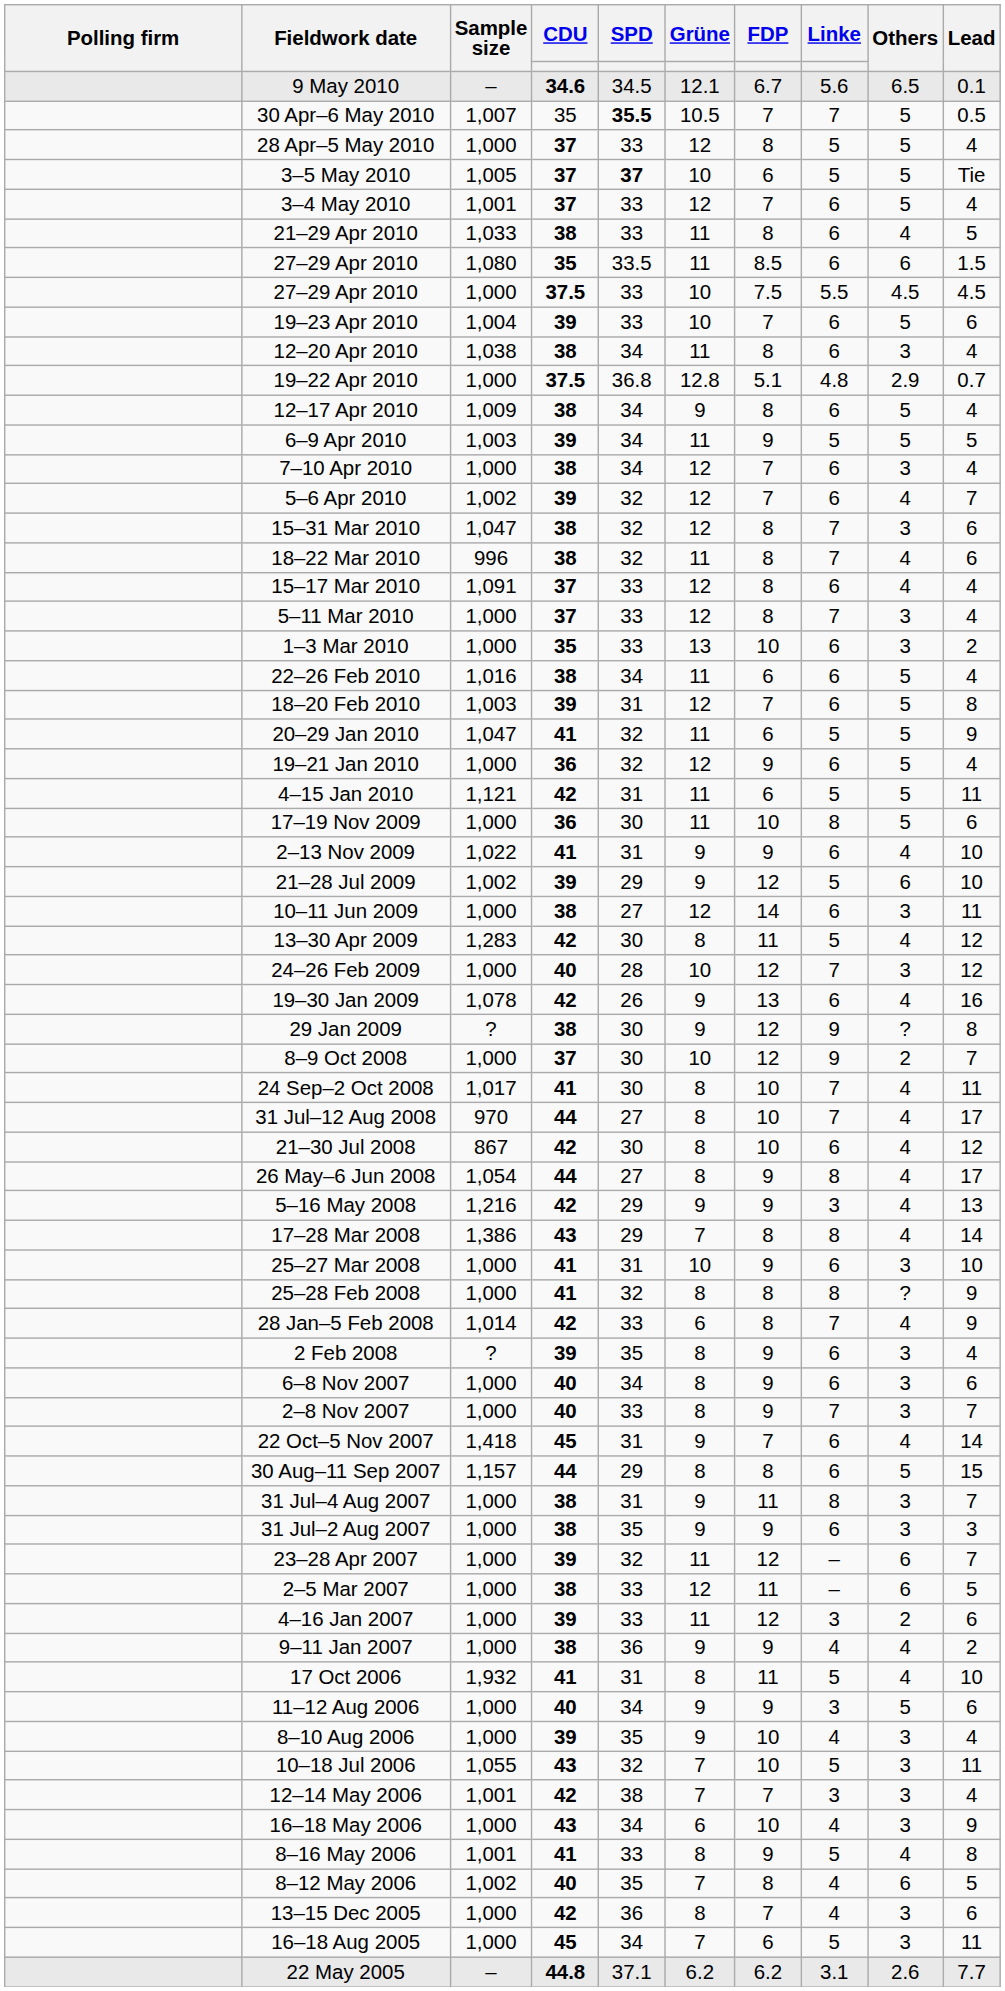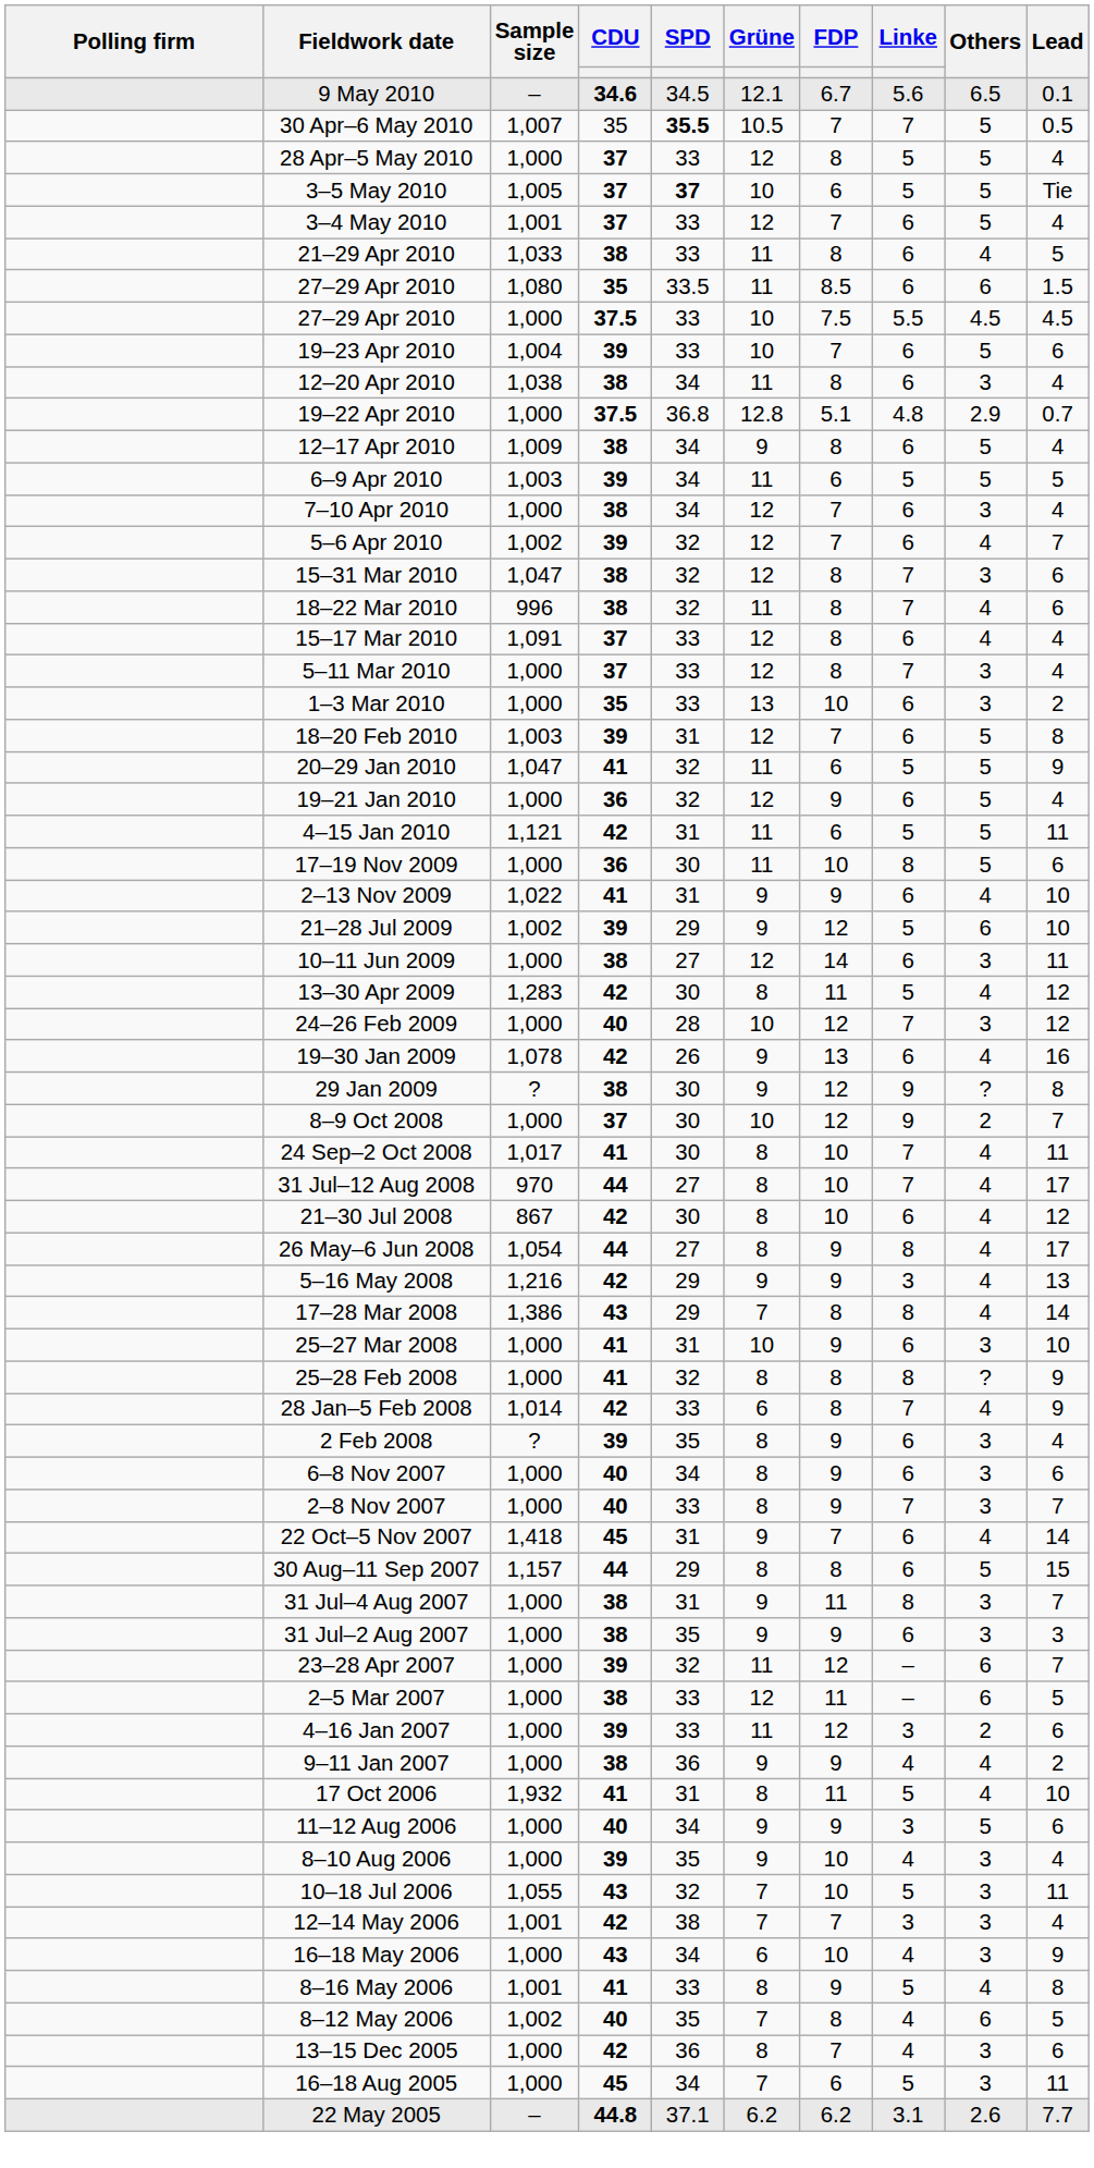6–9 Apr 2010 | FDP: 9 -> 6
- row: 22–26 Feb 2010 | 1,016 | 38 | 34 | 11 | 6 | 6 | 5 | 4
